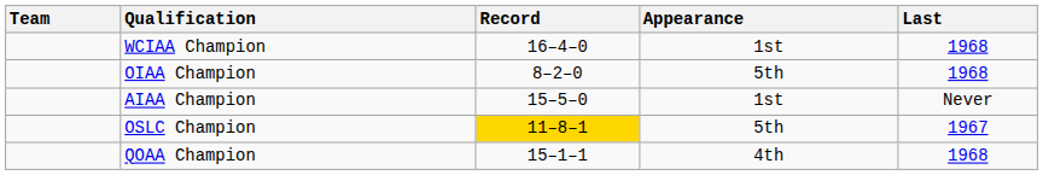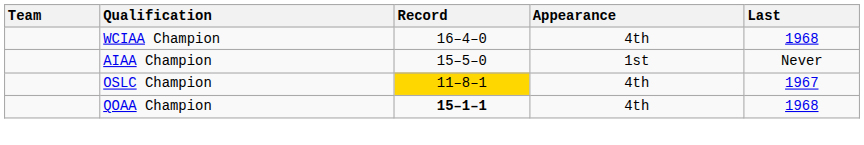WCIAA Champion | Appearance: 1st -> 4th
- row: OIAA Champion | 8–2–0 | 5th | 1968
OSLC Champion | Appearance: 5th -> 4th
QOAA Champion | Record: normal -> bold
